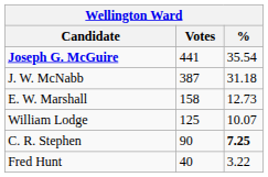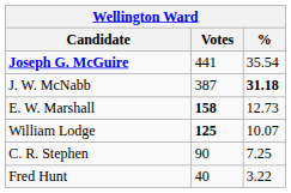J. W. McNabb | %: normal -> bold
E. W. Marshall | Votes: normal -> bold
William Lodge | Votes: normal -> bold
C. R. Stephen | %: bold -> normal
